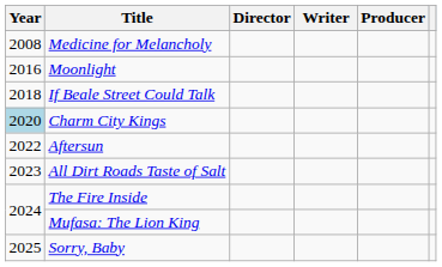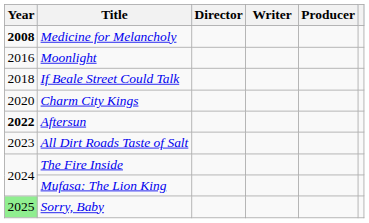Medicine for Melancholy | Year: normal -> bold
Charm City Kings | Year: lightblue background -> no background
Aftersun | Year: normal -> bold
Sorry, Baby | Year: no background -> lightgreen background
